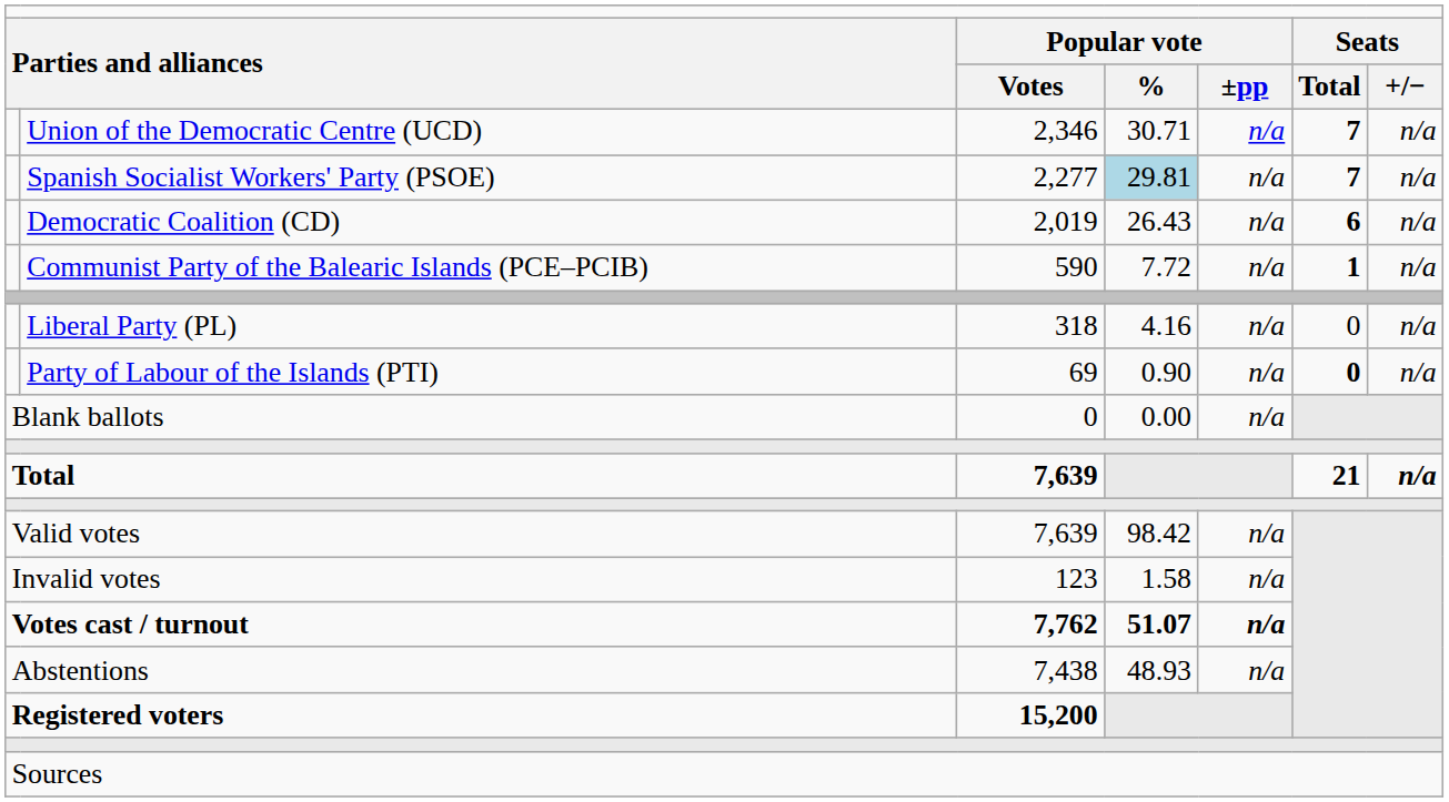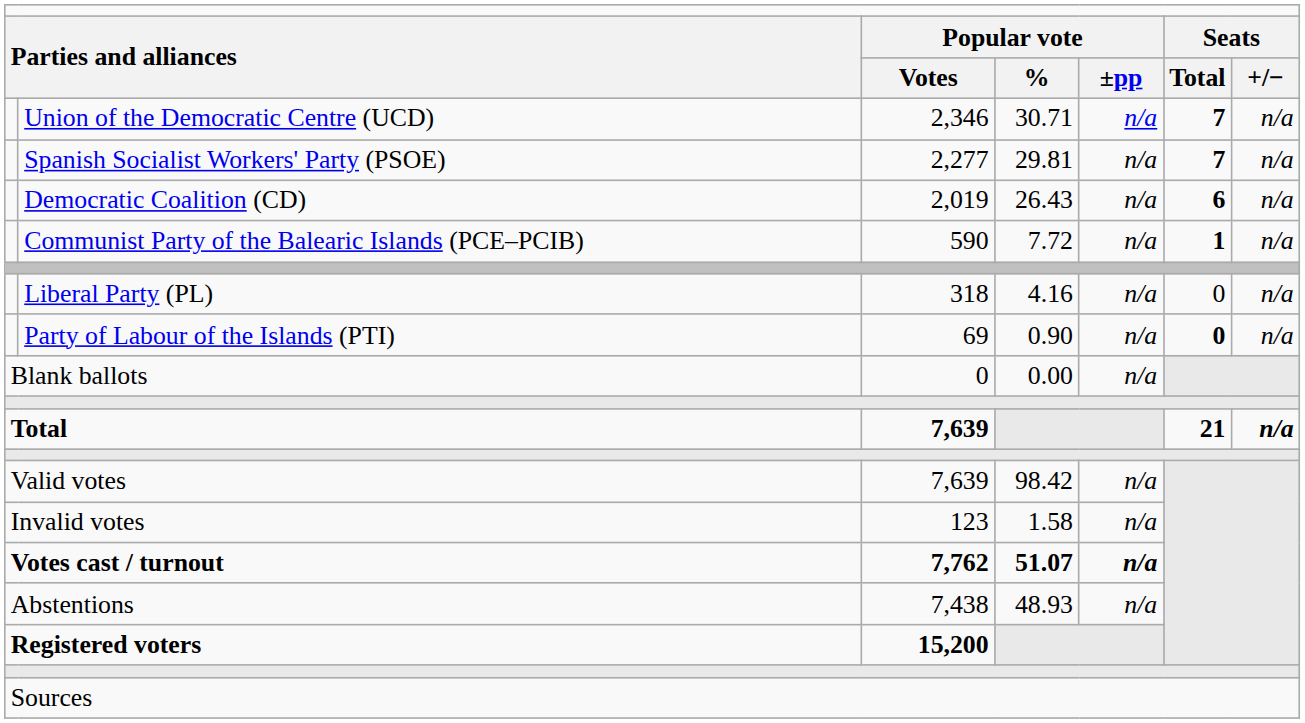Spanish Socialist Workers' Party (PSOE) | column 4: lightblue background -> no background
